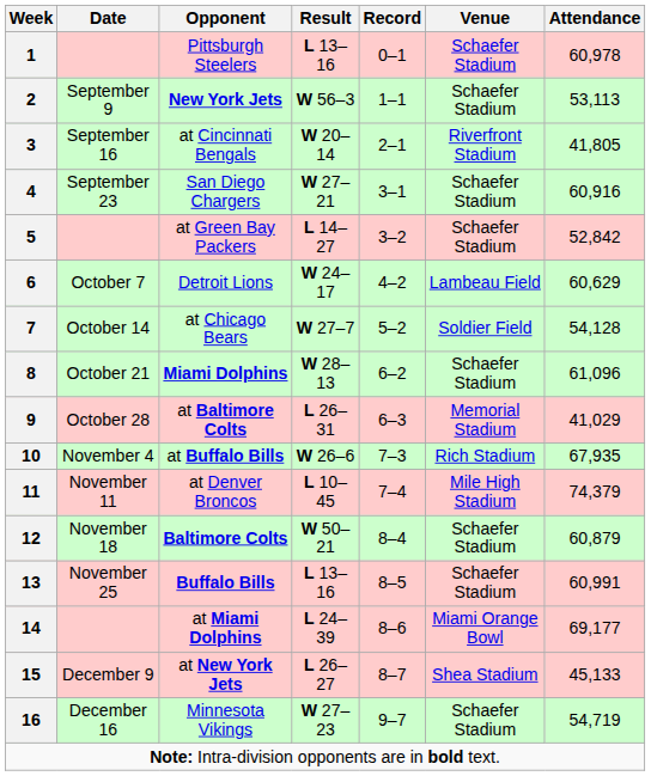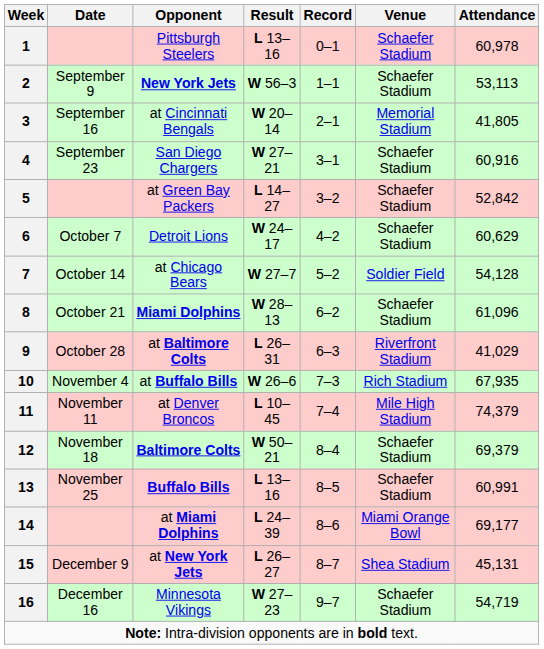3 | Venue: Riverfront Stadium -> Memorial Stadium
6 | Venue: Lambeau Field -> Schaefer Stadium
9 | Venue: Memorial Stadium -> Riverfront Stadium
12 | Attendance: 60,879 -> 69,379
15 | Attendance: 45,133 -> 45,131
